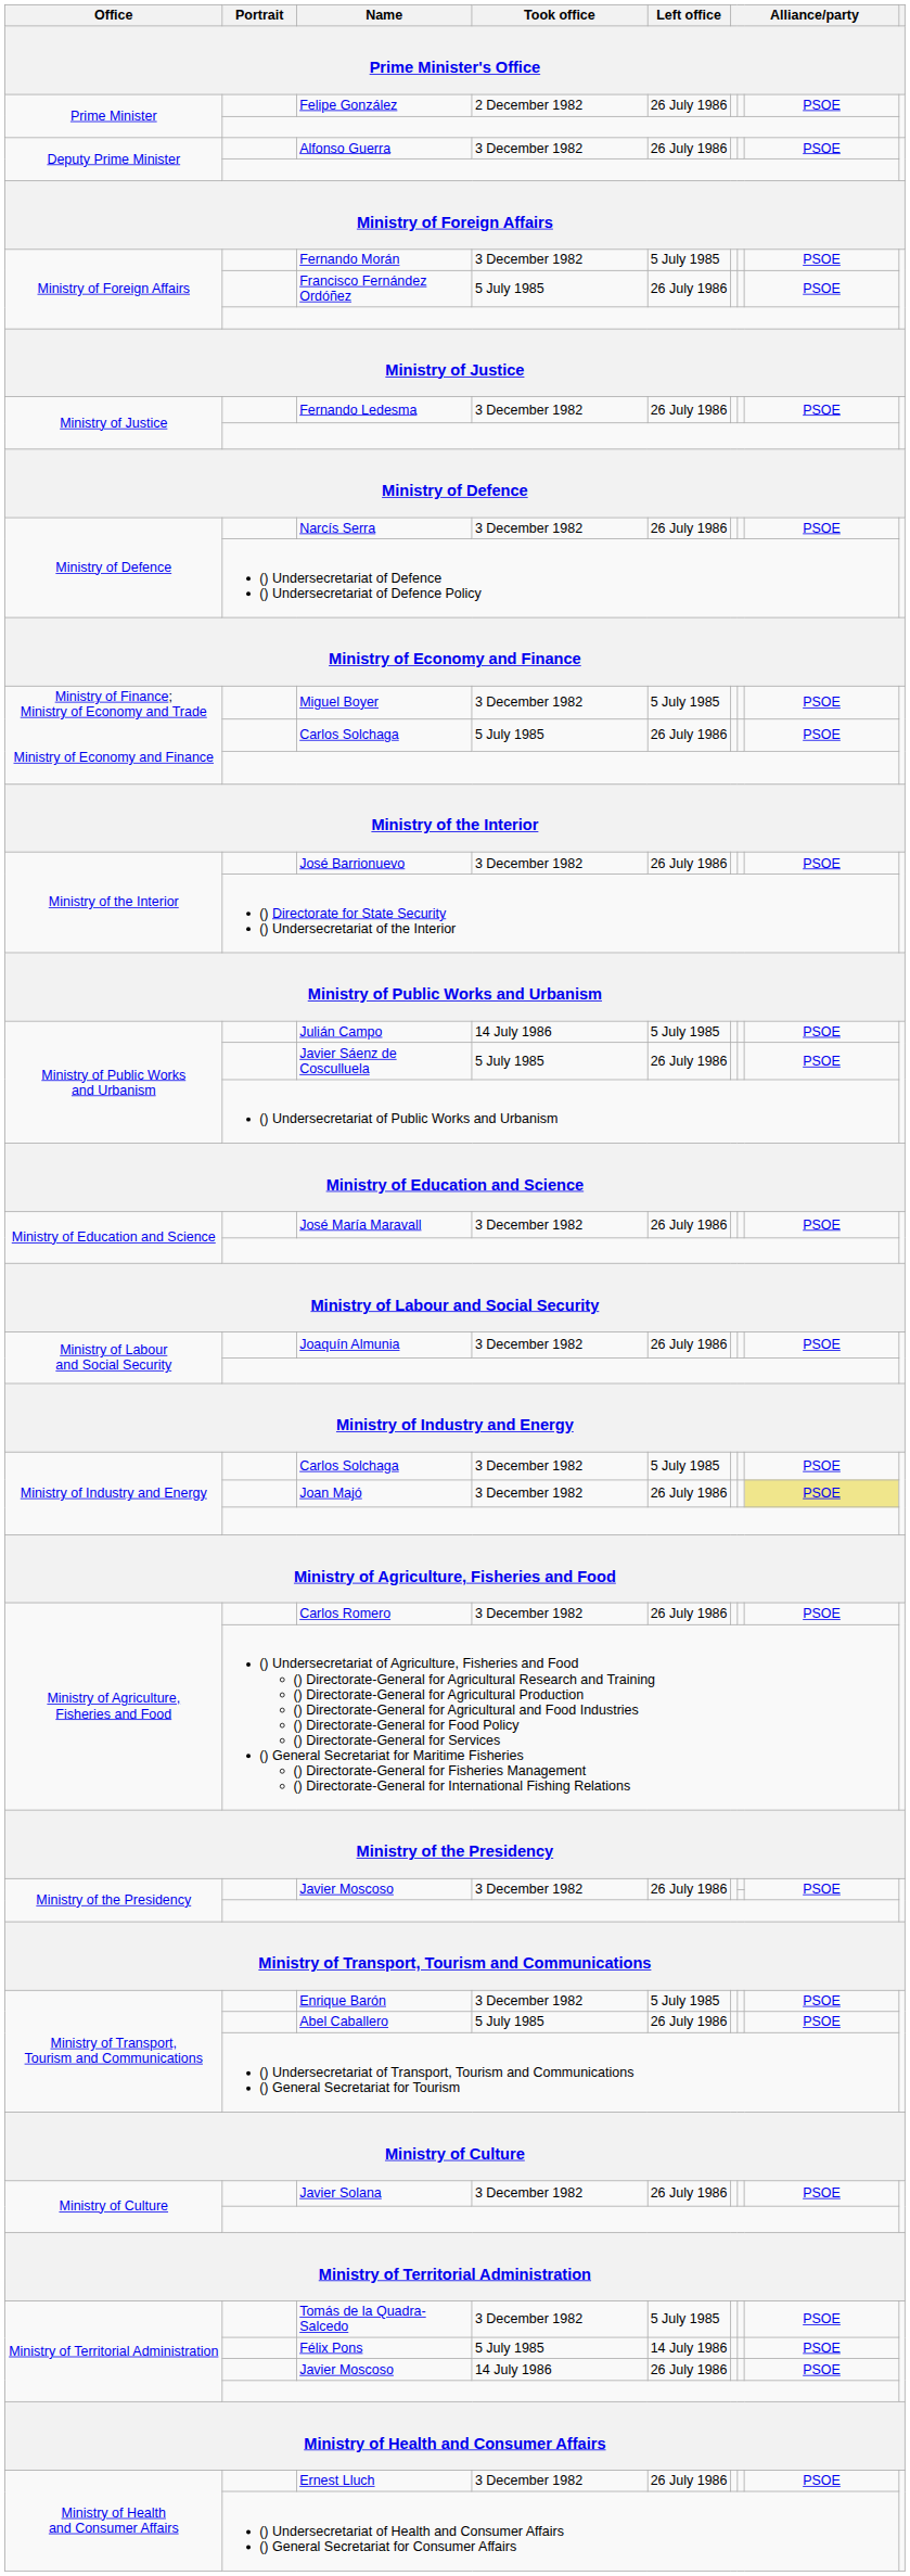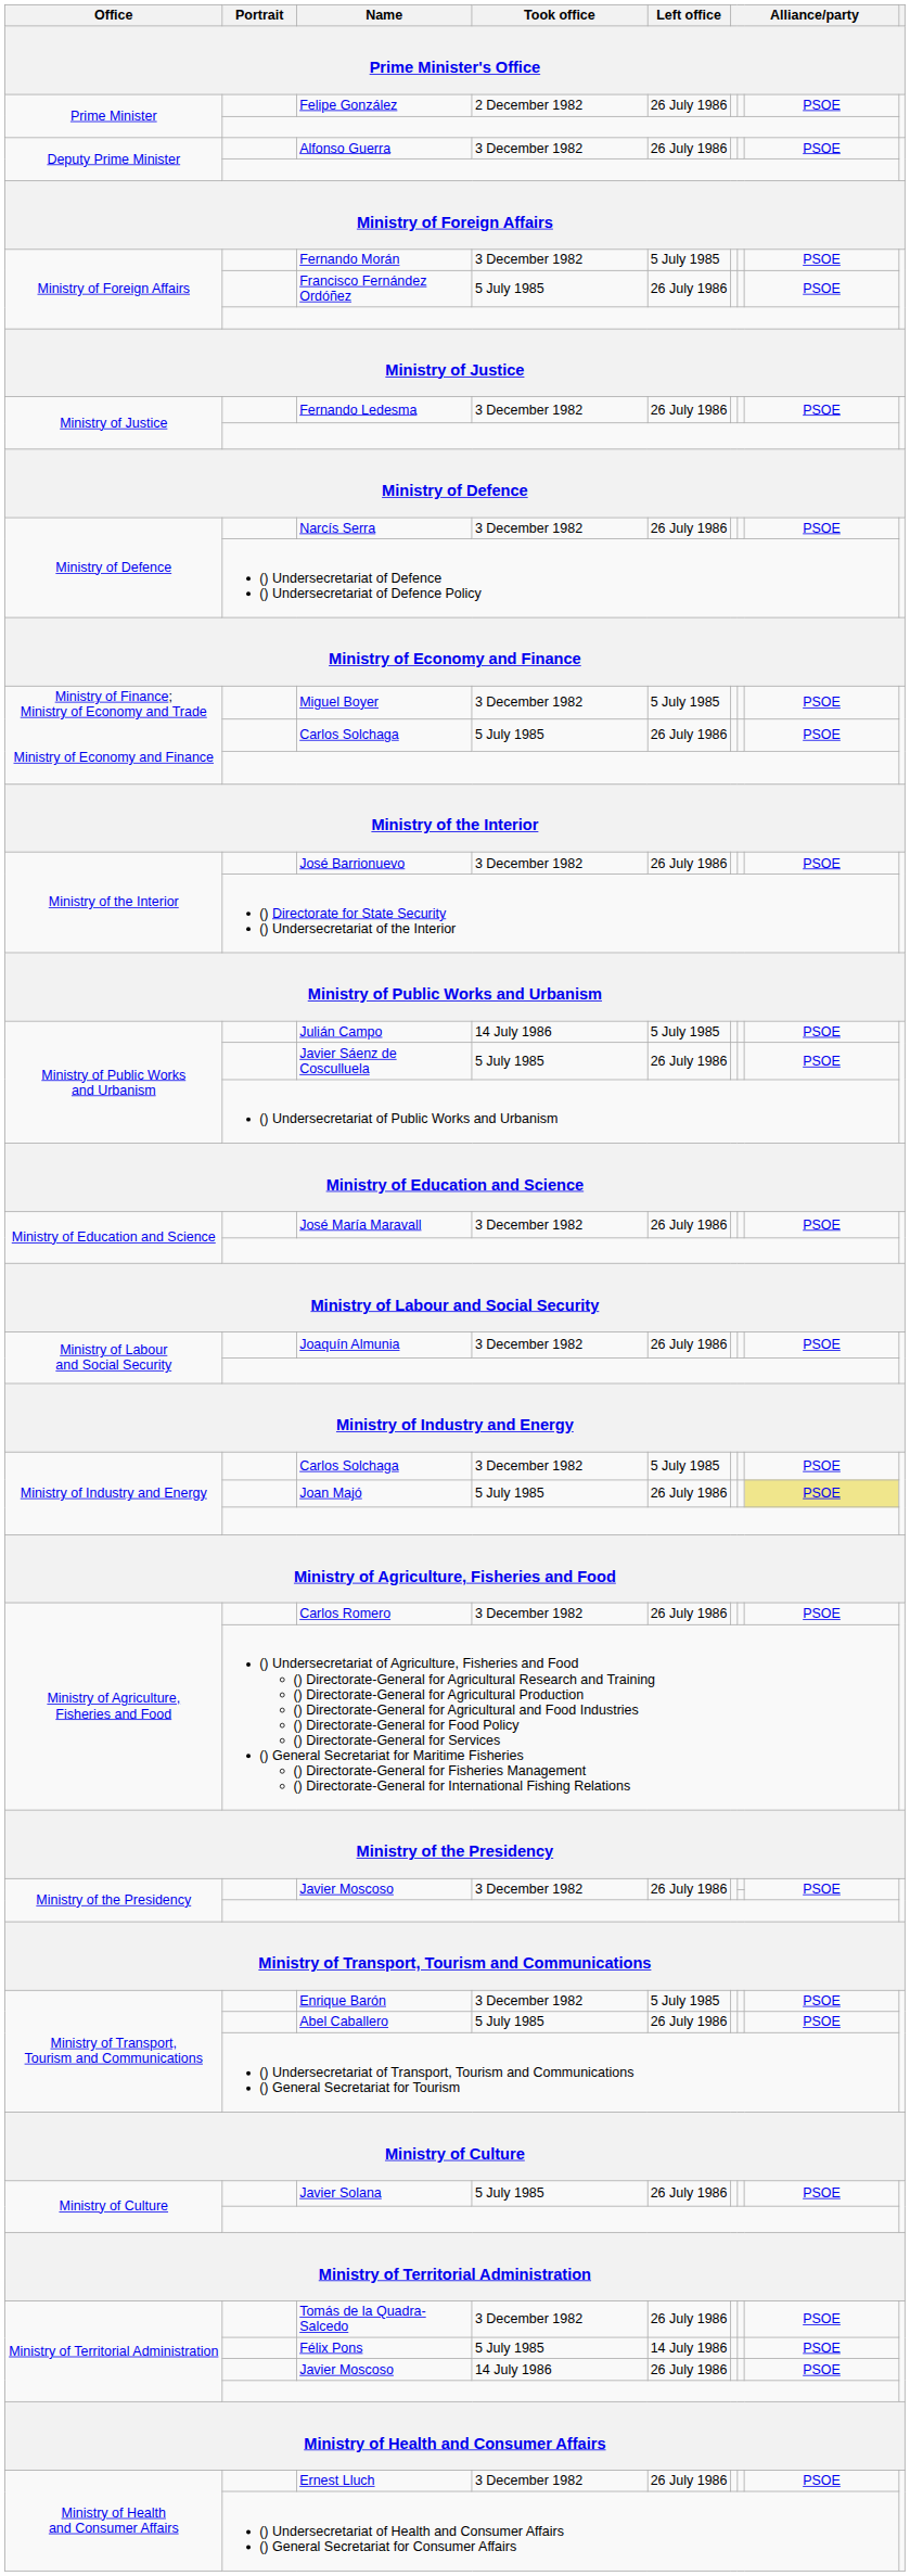Joan Majó | Took office: 3 December 1982 -> 5 July 1985
Javier Solana | Took office: 3 December 1982 -> 5 July 1985
Tomás de la Quadra-Salcedo | Left office: 5 July 1985 -> 26 July 1986
